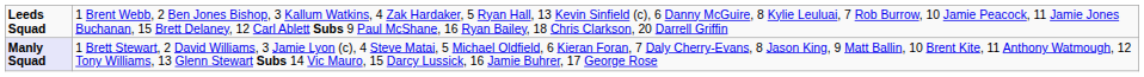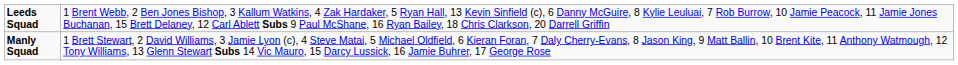Manly Squad | column 1: lavender background -> no background
